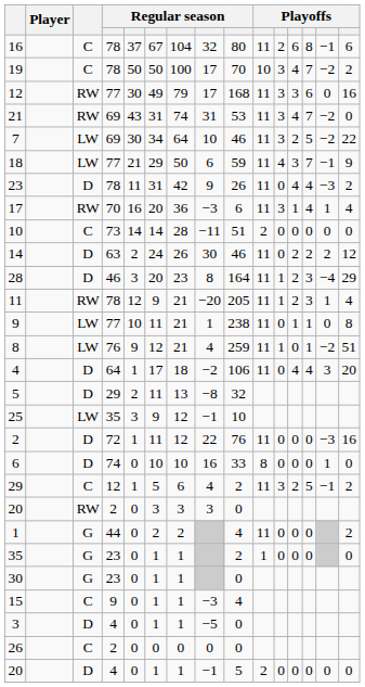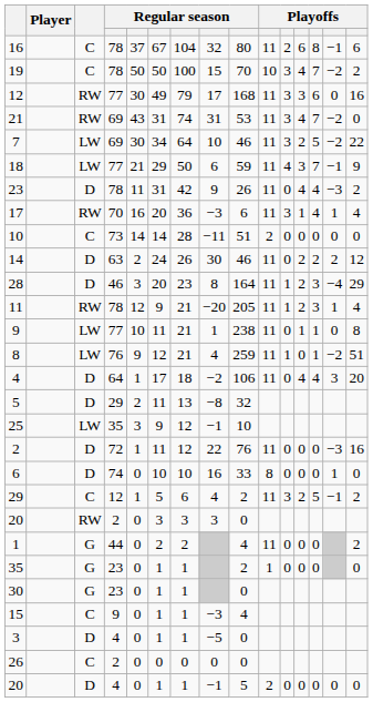19 | column 8: 17 -> 15
